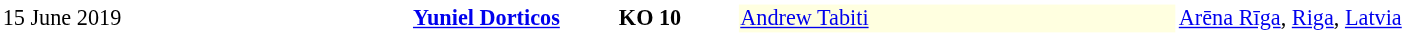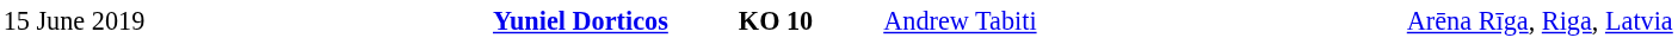15 June 2019 | column 4: lightyellow background -> no background
